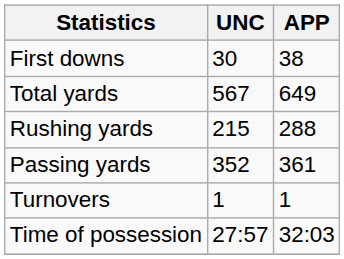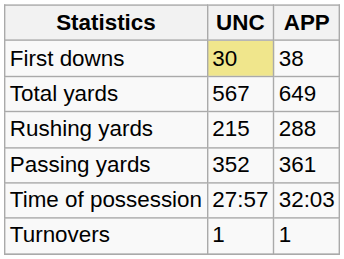First downs | UNC: no background -> khaki background
rows swapped: Turnovers <-> Time of possession
